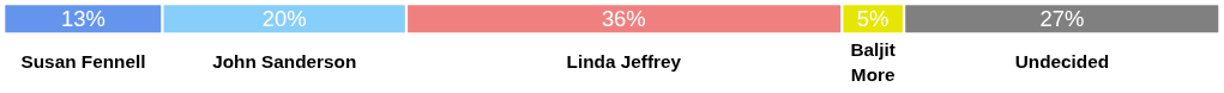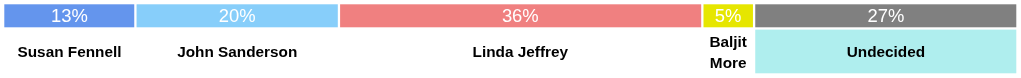Susan Fennell | column 5: no background -> paleturquoise background
